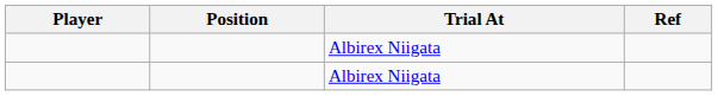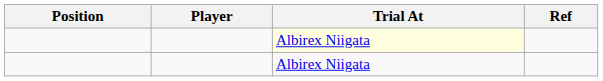columns swapped: Position <-> Player
row 2 | Trial At: no background -> lightyellow background
